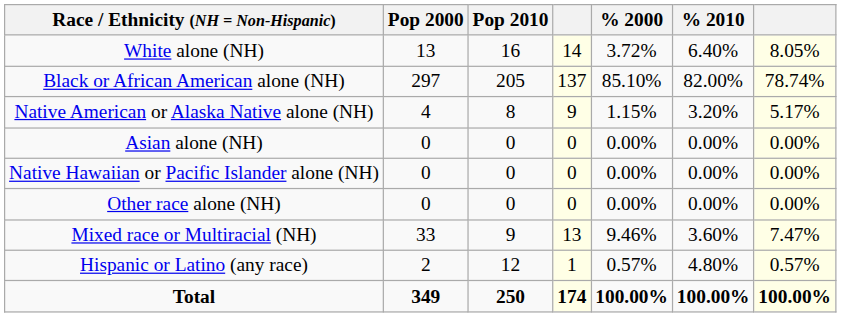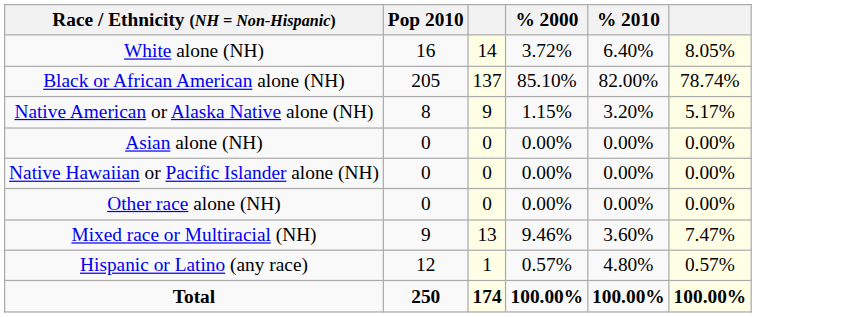- column: Pop 2000 | 13 | 297 | 4 | 0 | 0 | 0 | 33 | 2 | 349
